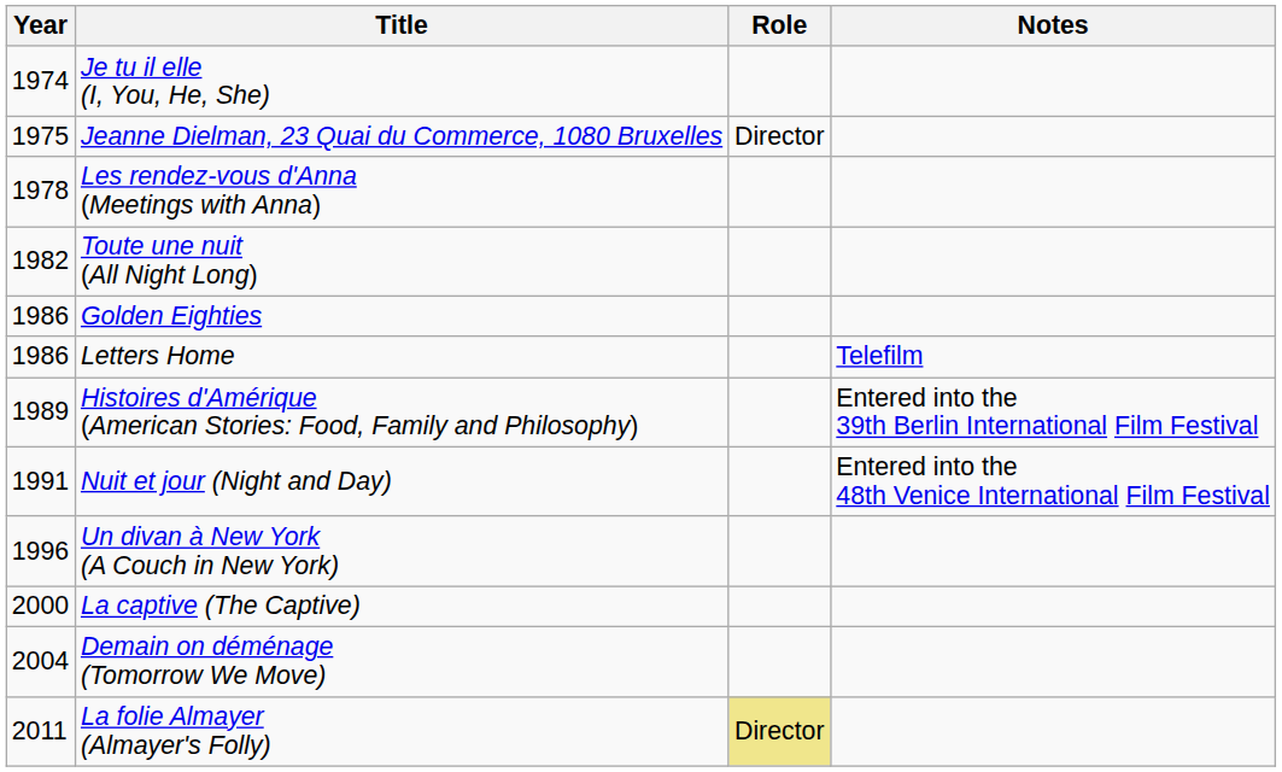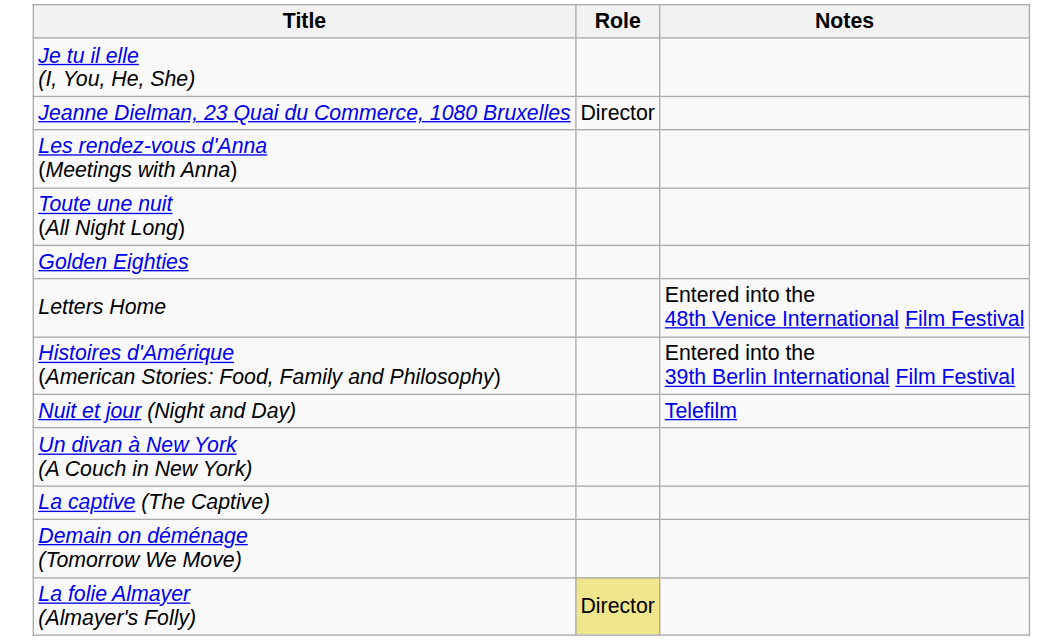- column: Year | 1974 | 1975 | 1978 | 1982 | 1986 | 1986 | 1989 | 1991 | 1996 | 2000 | 2004 | 2011
Letters Home | Notes: Telefilm -> Entered into the 48th Venice International Film Festival
Nuit et jour (Night and Day) | Notes: Entered into the 48th Venice International Film Festival -> Telefilm
